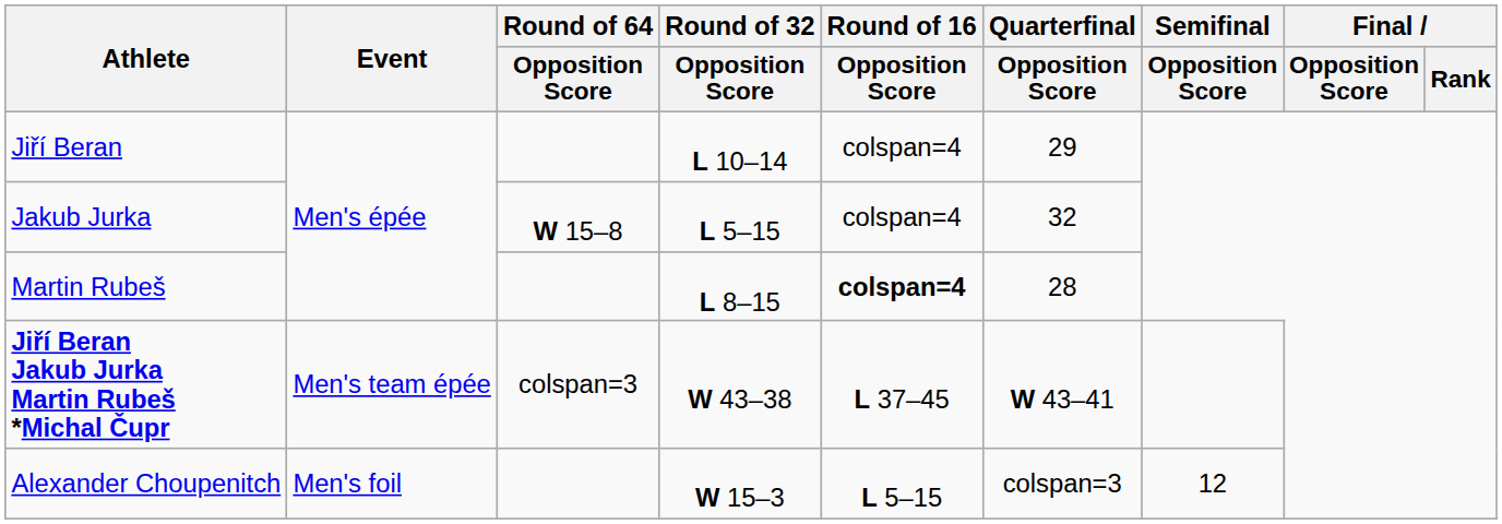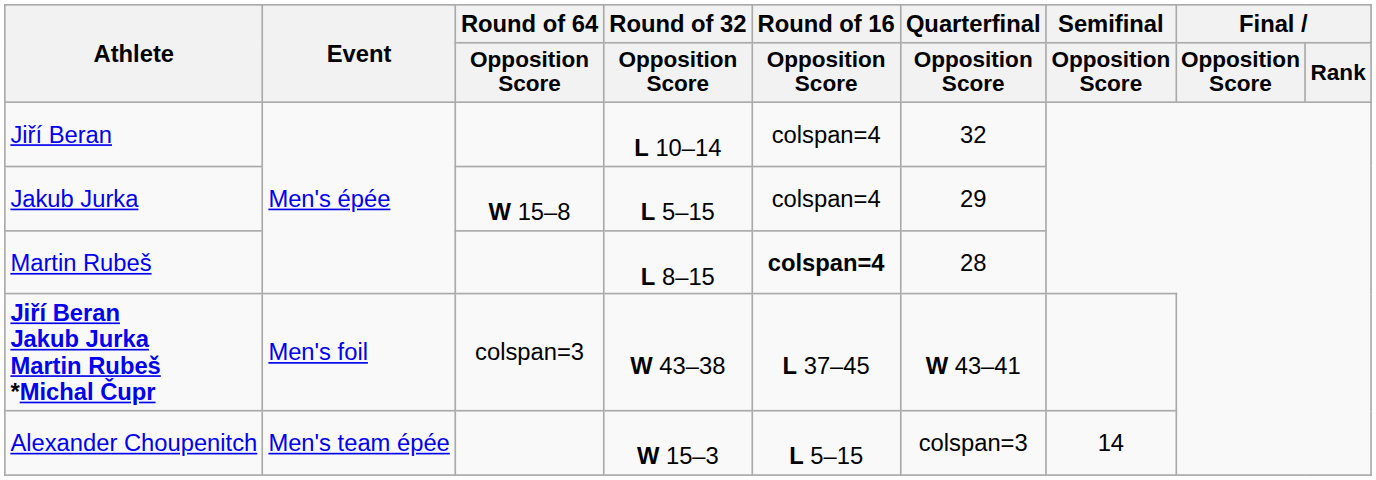Jiří Beran | Quarterfinal / Opposition Score: 29 -> 32
Jakub Jurka | Quarterfinal / Opposition Score: 32 -> 29
Jiří Beran Jakub Jurka Martin Rubeš *Michal Čupr | Event: Men's team épée -> Men's foil
Alexander Choupenitch | Event: Men's foil -> Men's team épée
Alexander Choupenitch | Semifinal / Opposition Score: 12 -> 14
